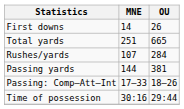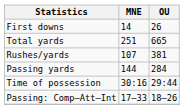Rushes/yards | OU: 284 -> 381
Passing yards | OU: 381 -> 284
rows swapped: Passing: Comp–Att–Int <-> Time of possession
